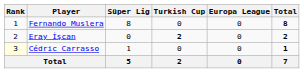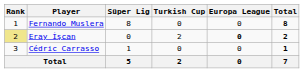Eray İşcan | Rank: no background -> khaki background
Eray İşcan | Turkish Cup: bold -> normal
Eray İşcan | Europa League: normal -> bold
Cédric Carrasso | Rank: lightyellow background -> no background
